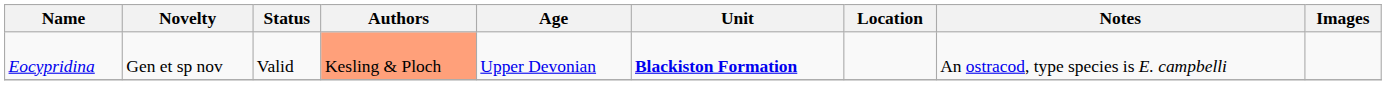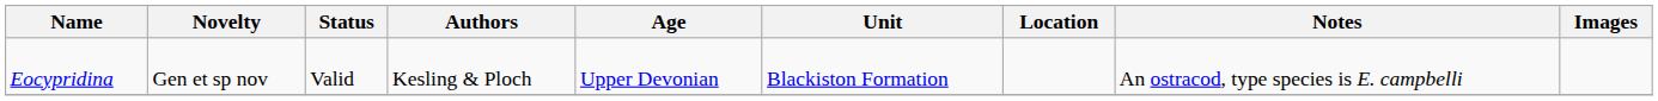Eocypridina | Authors: lightsalmon background -> no background
Eocypridina | Unit: bold -> normal
